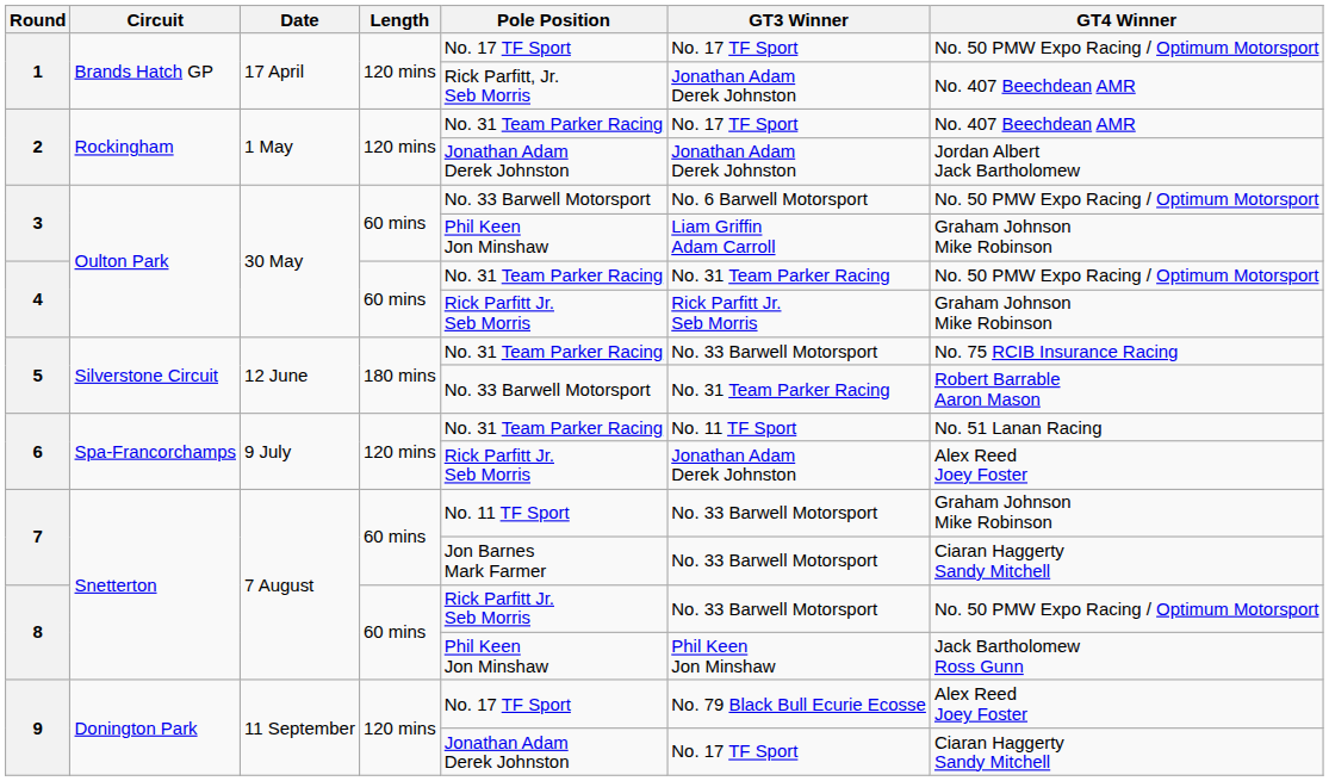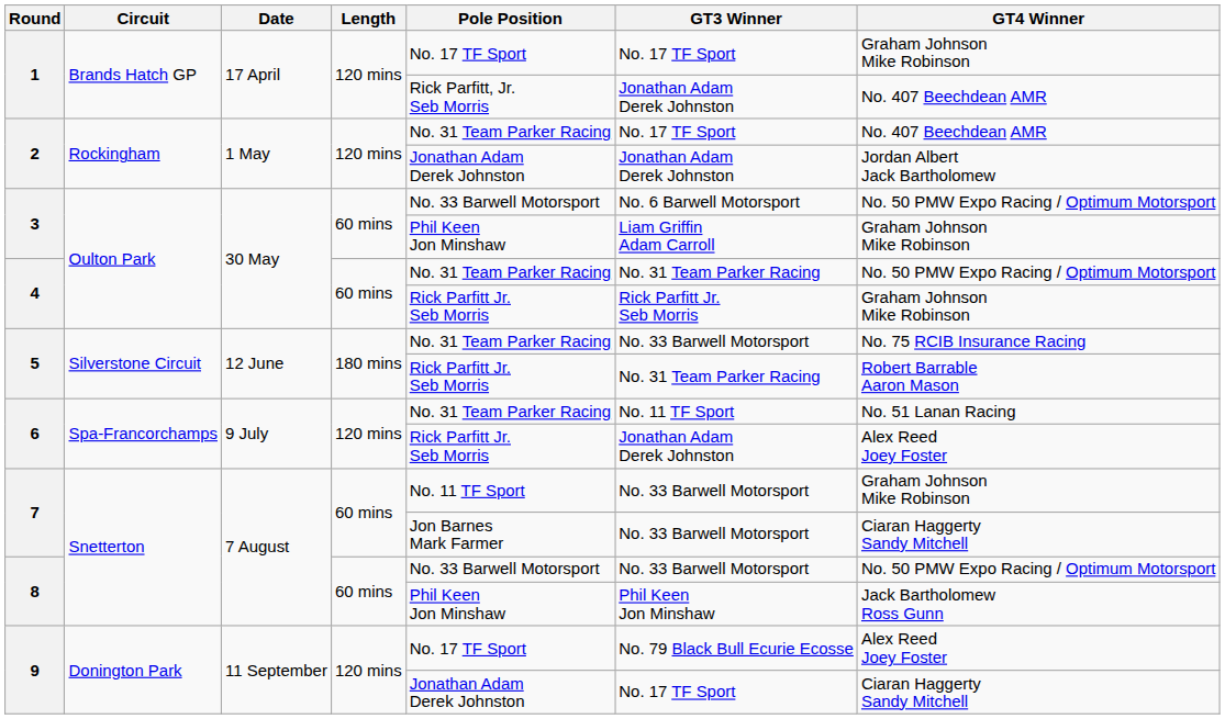row 2 | GT4 Winner: No. 50 PMW Expo Racing / Optimum Motorsport -> Graham Johnson Mike Robinson
row 11 | Pole Position: No. 33 Barwell Motorsport -> Rick Parfitt Jr. Seb Morris
row 16 | Pole Position: Rick Parfitt Jr. Seb Morris -> No. 33 Barwell Motorsport
